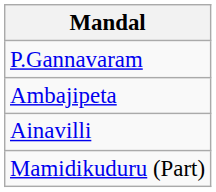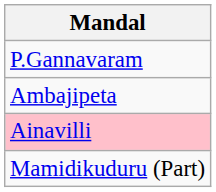row 4 | column 1: no background -> pink background
